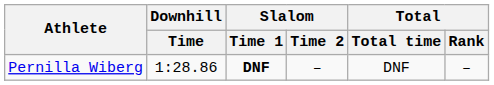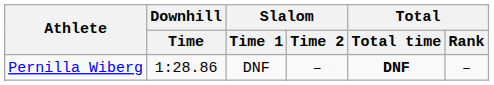Pernilla Wiberg | Slalom / Time 1: bold -> normal
Pernilla Wiberg | Total / Total time: normal -> bold
